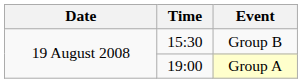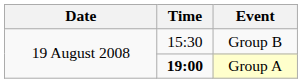Group A | Time: normal -> bold
